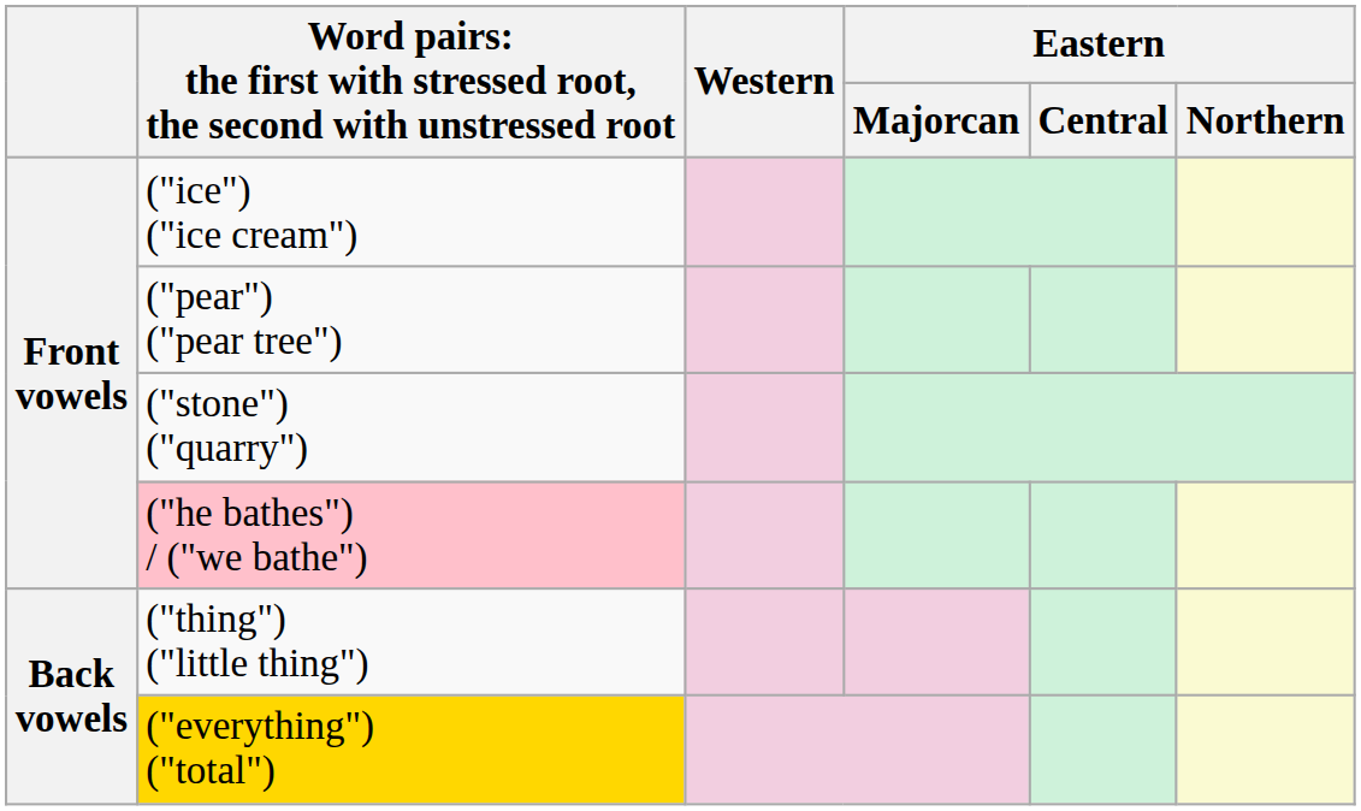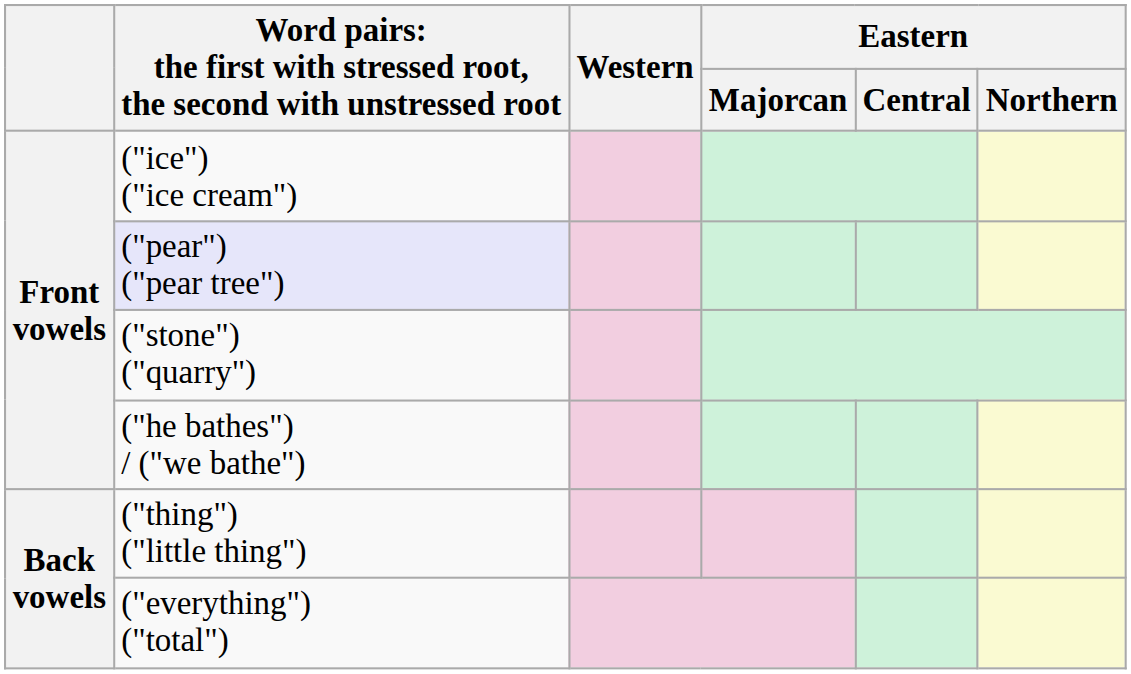("pear") ("pear tree") | column 2: no background -> lavender background
("he bathes") / ("we bathe") | column 2: pink background -> no background
("everything") ("total") | column 2: gold background -> no background
